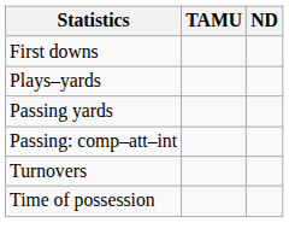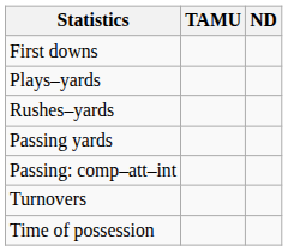+ row: Rushes–yards
